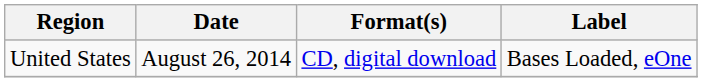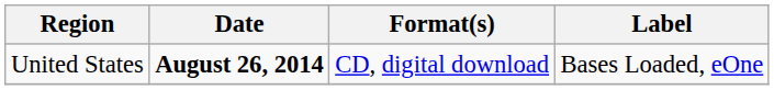United States | Date: normal -> bold
